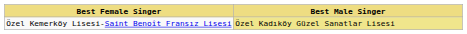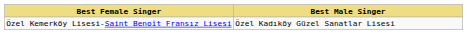Özel Kemerköy Lisesi-Saint Benoît Fransız Lisesi | Best Male Singer: khaki background -> no background
